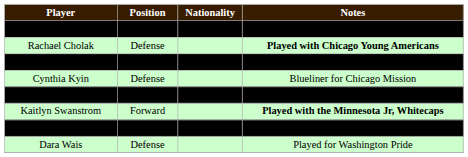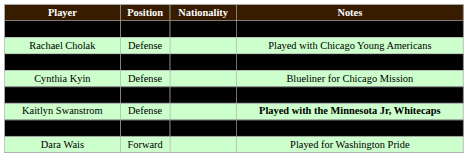Rachael Cholak | column 4: bold -> normal
Julianne Landry | column 2: Goaltender -> Forward
Kaitlyn Swanstrom | column 2: Forward -> Defense
Dara Wais | column 2: Defense -> Forward
